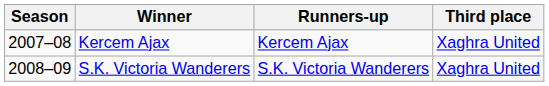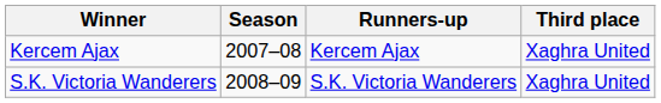columns swapped: Season <-> Winner
